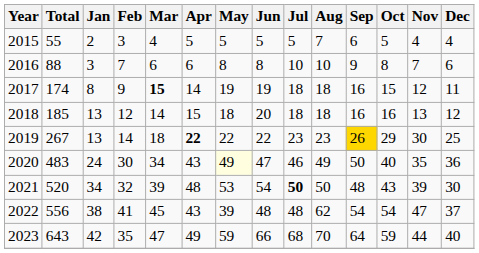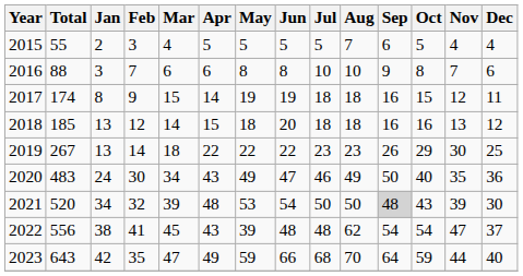2017 | Mar: bold -> normal
2019 | Apr: bold -> normal
2019 | Sep: gold background -> no background
2020 | May: lightyellow background -> no background
2021 | Jul: bold -> normal
2021 | Sep: no background -> lightgrey background
